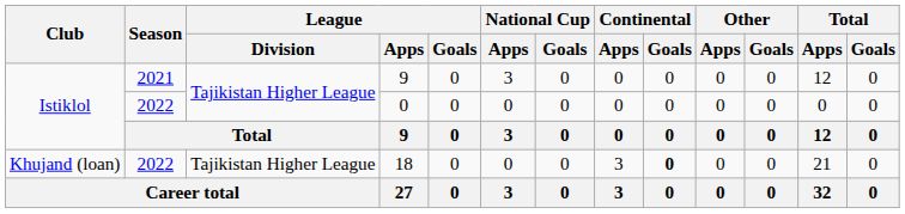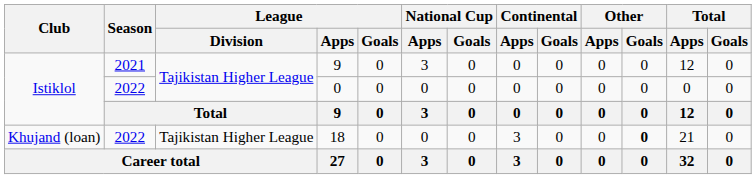18 | Continental / Goals: bold -> normal
18 | Other / Goals: normal -> bold
